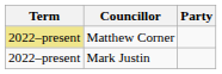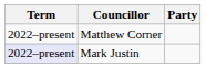Matthew Corner | Term: khaki background -> no background
Mark Justin | Term: no background -> lavender background
